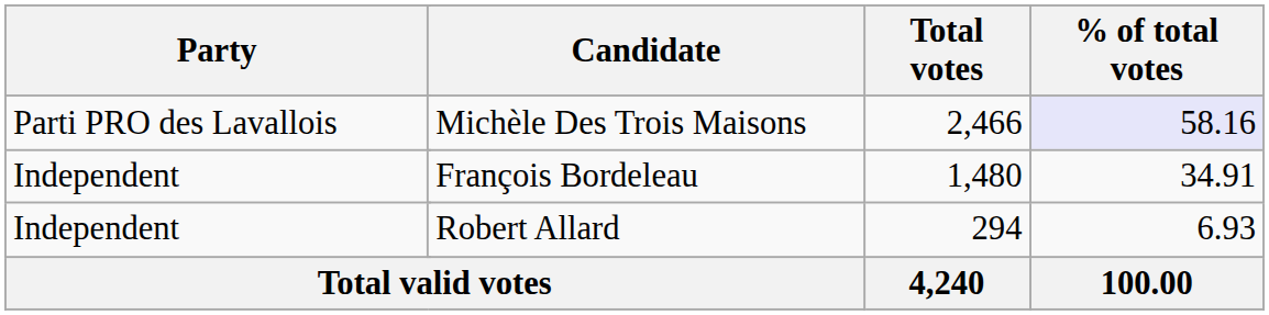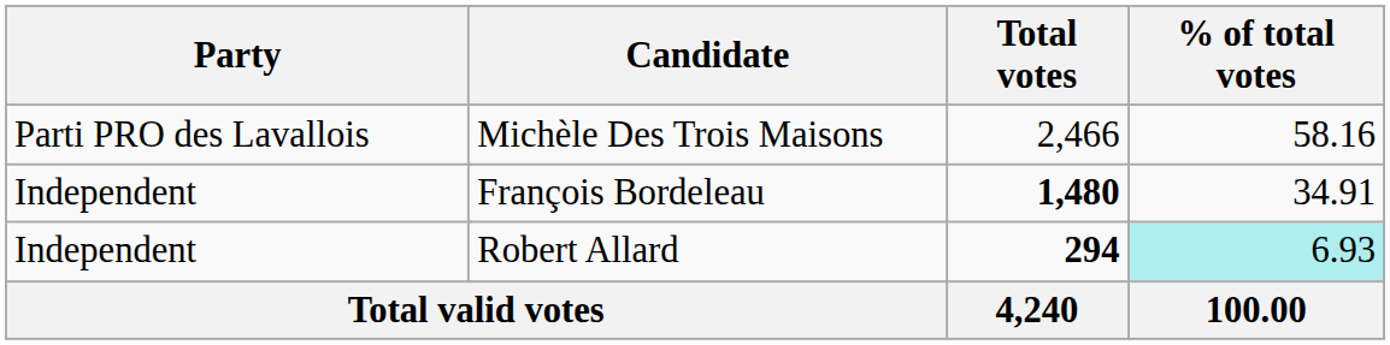Michèle Des Trois Maisons | % of total votes: lavender background -> no background
François Bordeleau | Total votes: normal -> bold
Robert Allard | Total votes: normal -> bold
Robert Allard | % of total votes: no background -> paleturquoise background
